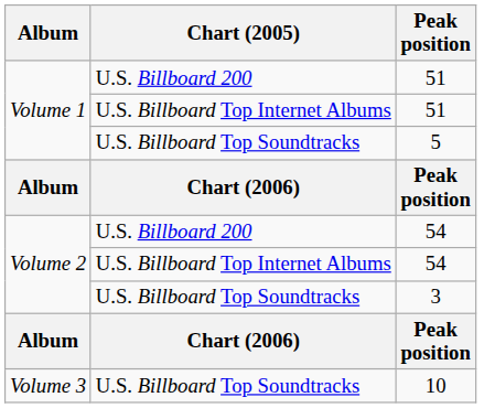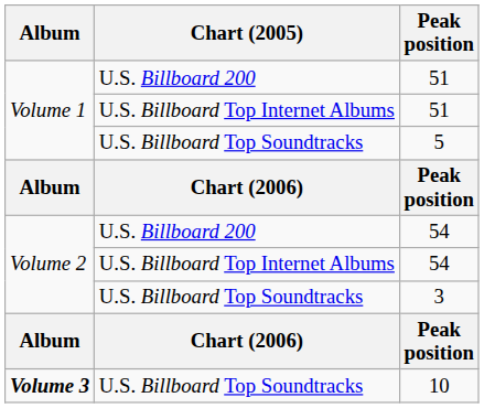10 | Album: normal -> bold
